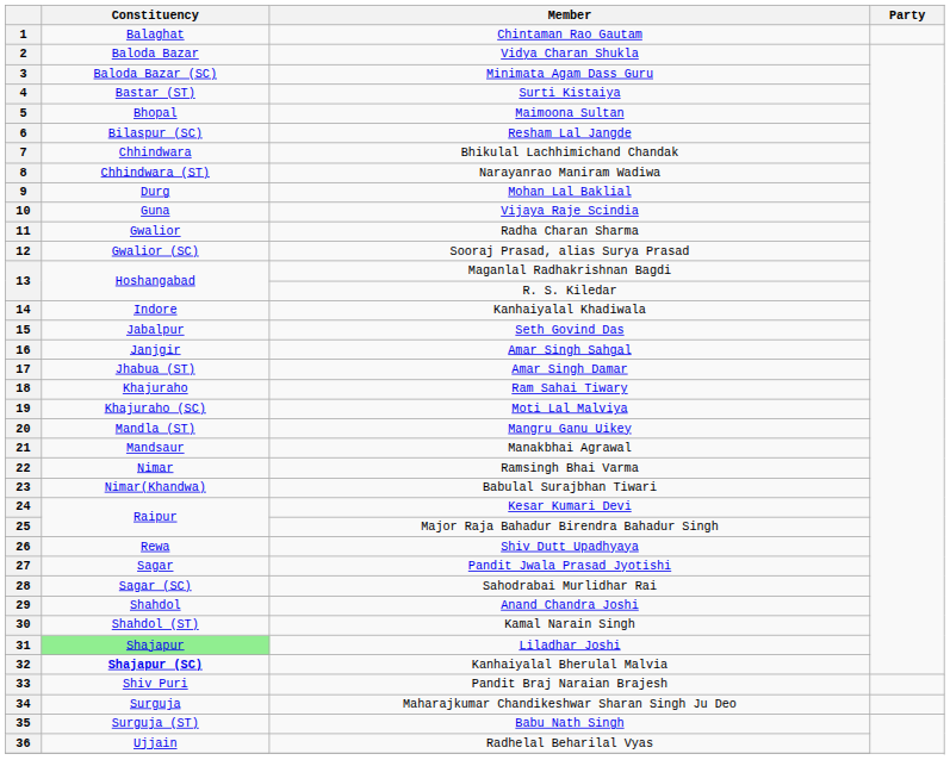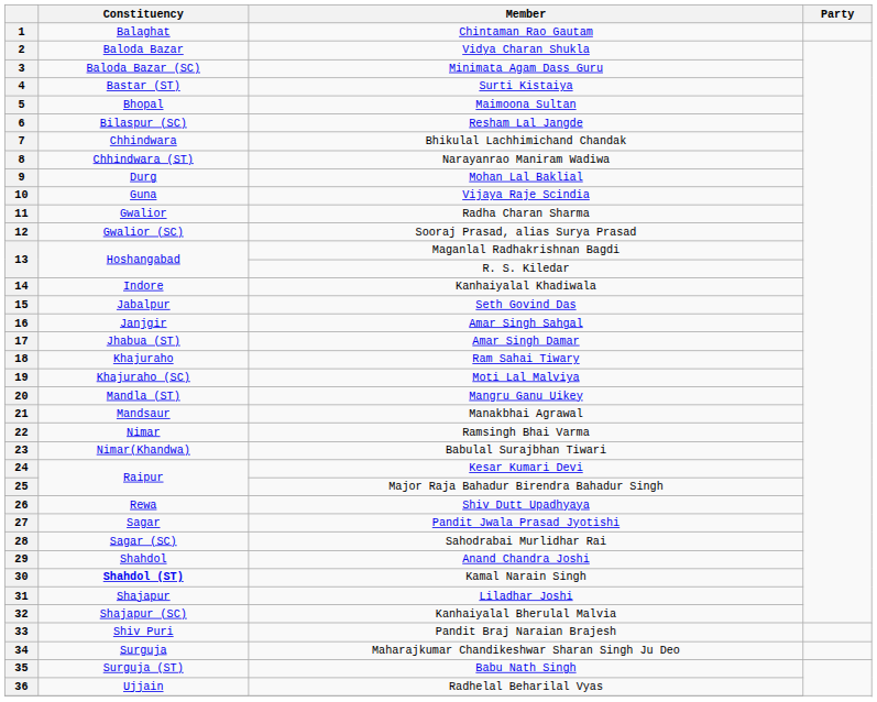30 | Constituency: normal -> bold
31 | Constituency: lightgreen background -> no background
32 | Constituency: bold -> normal
